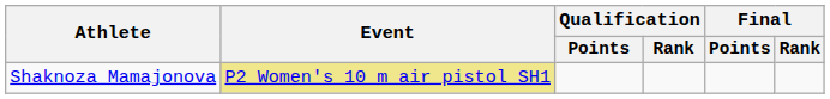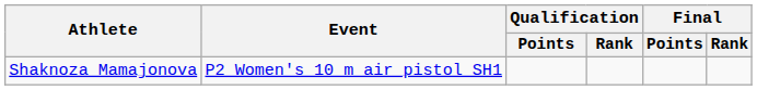Shaknoza Mamajonova | Event: khaki background -> no background
